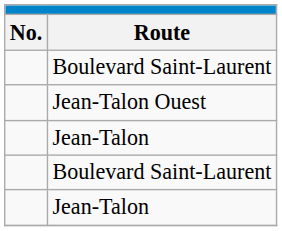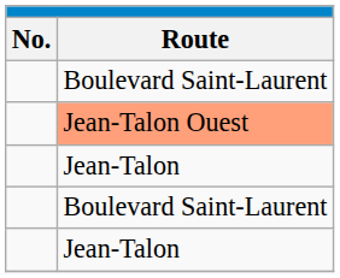Jean-Talon Ouest | Route: no background -> lightsalmon background
